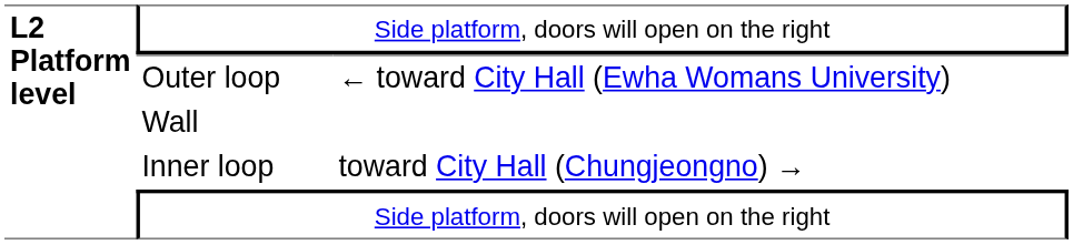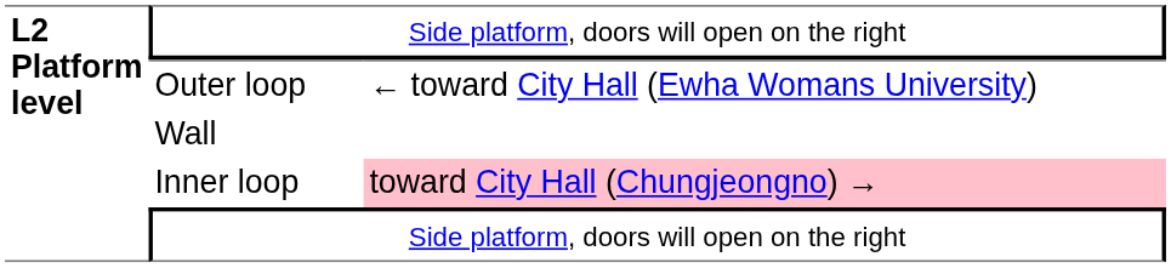Inner loop | column 3: no background -> pink background
